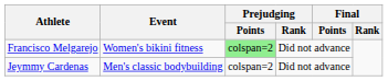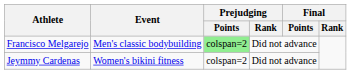Francisco Melgarejo | Event: Women's bikini fitness -> Men's classic bodybuilding
Jeymmy Cardenas | Event: Men's classic bodybuilding -> Women's bikini fitness
